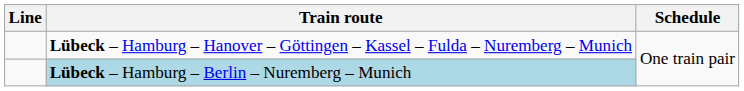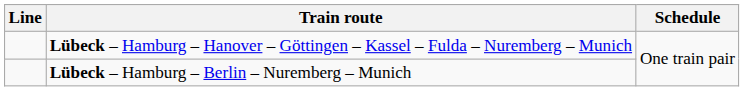Lübeck – Hamburg – Berlin – Nuremberg – Munich | Train route: lightblue background -> no background
